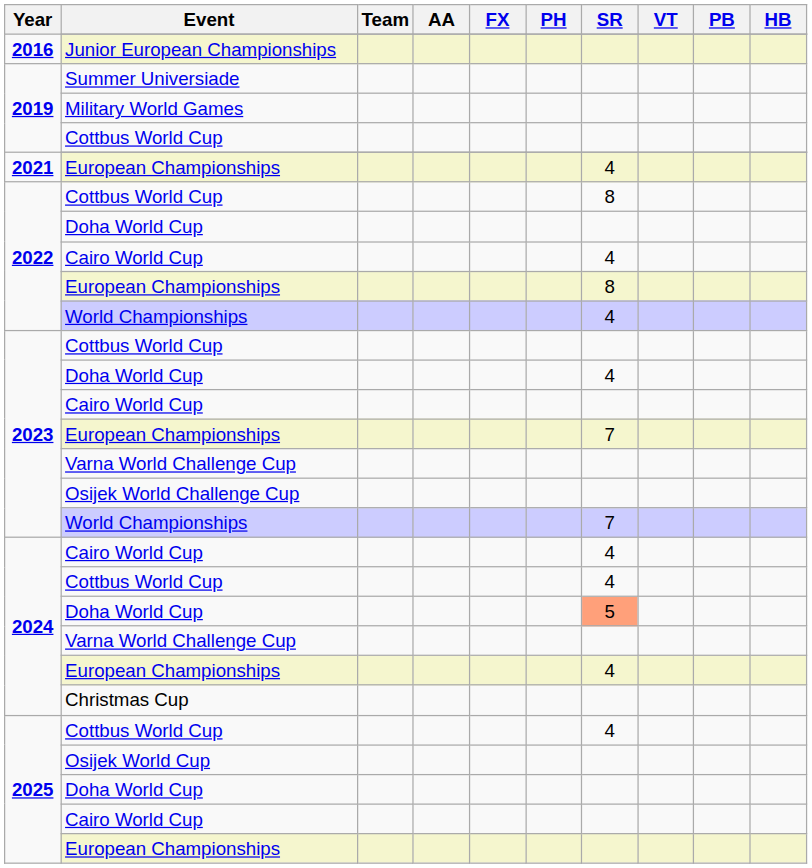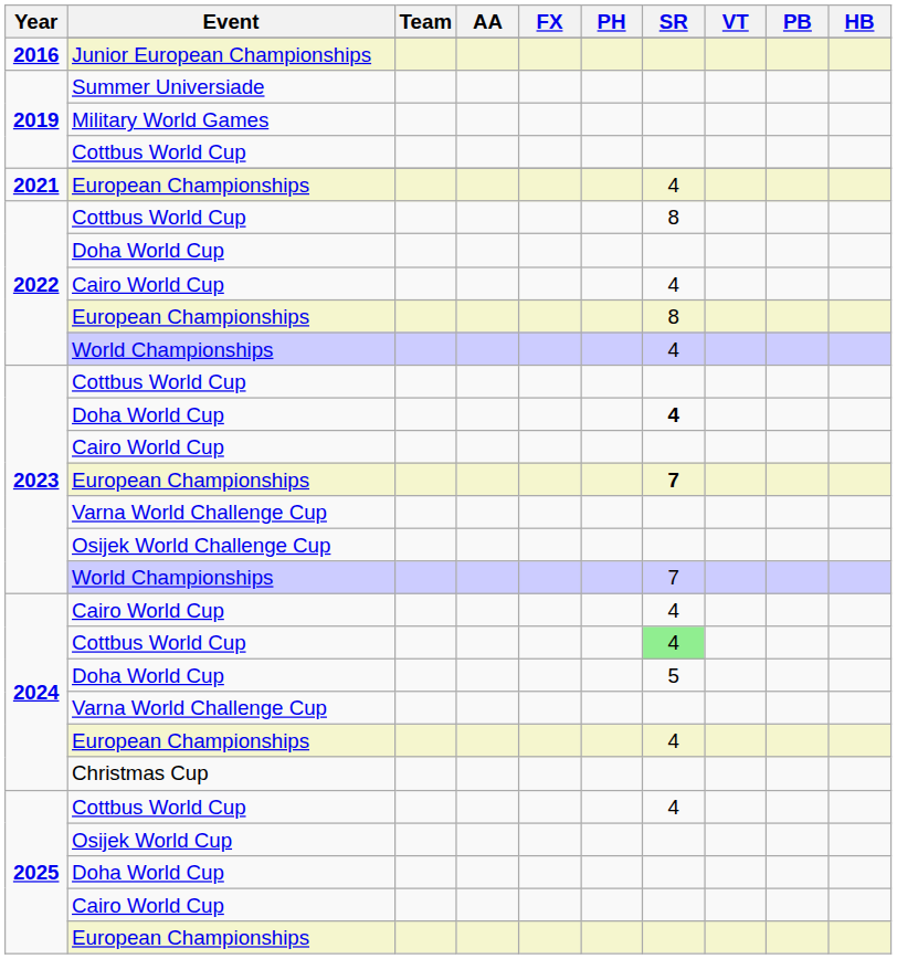2023 / Doha World Cup | SR: normal -> bold
2023 / European Championships | SR: normal -> bold
2024 / Cottbus World Cup | SR: no background -> lightgreen background
2024 / Doha World Cup | SR: lightsalmon background -> no background
